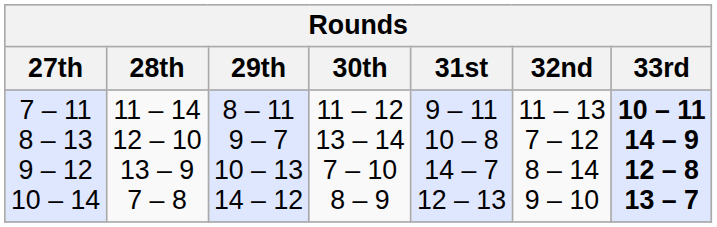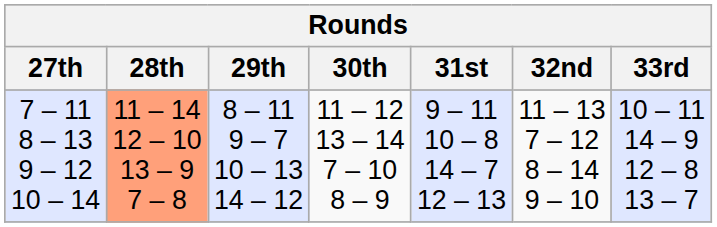7 – 11 8 – 13 9 – 12 10 – 14 | 28th: no background -> lightsalmon background
7 – 11 8 – 13 9 – 12 10 – 14 | 33rd: bold -> normal
